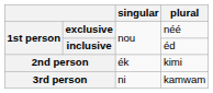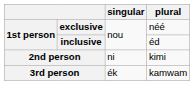2nd person | singular: ék -> ni
3rd person | singular: ni -> ék
